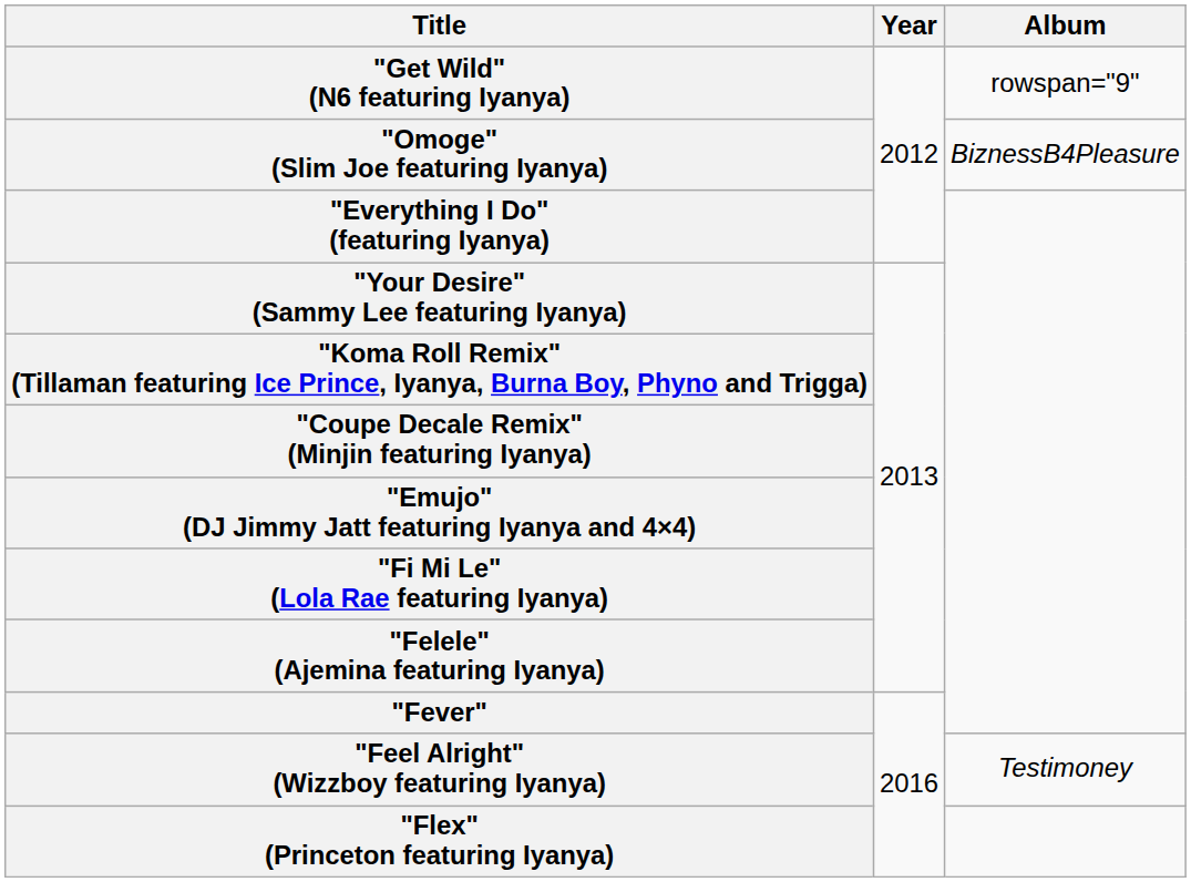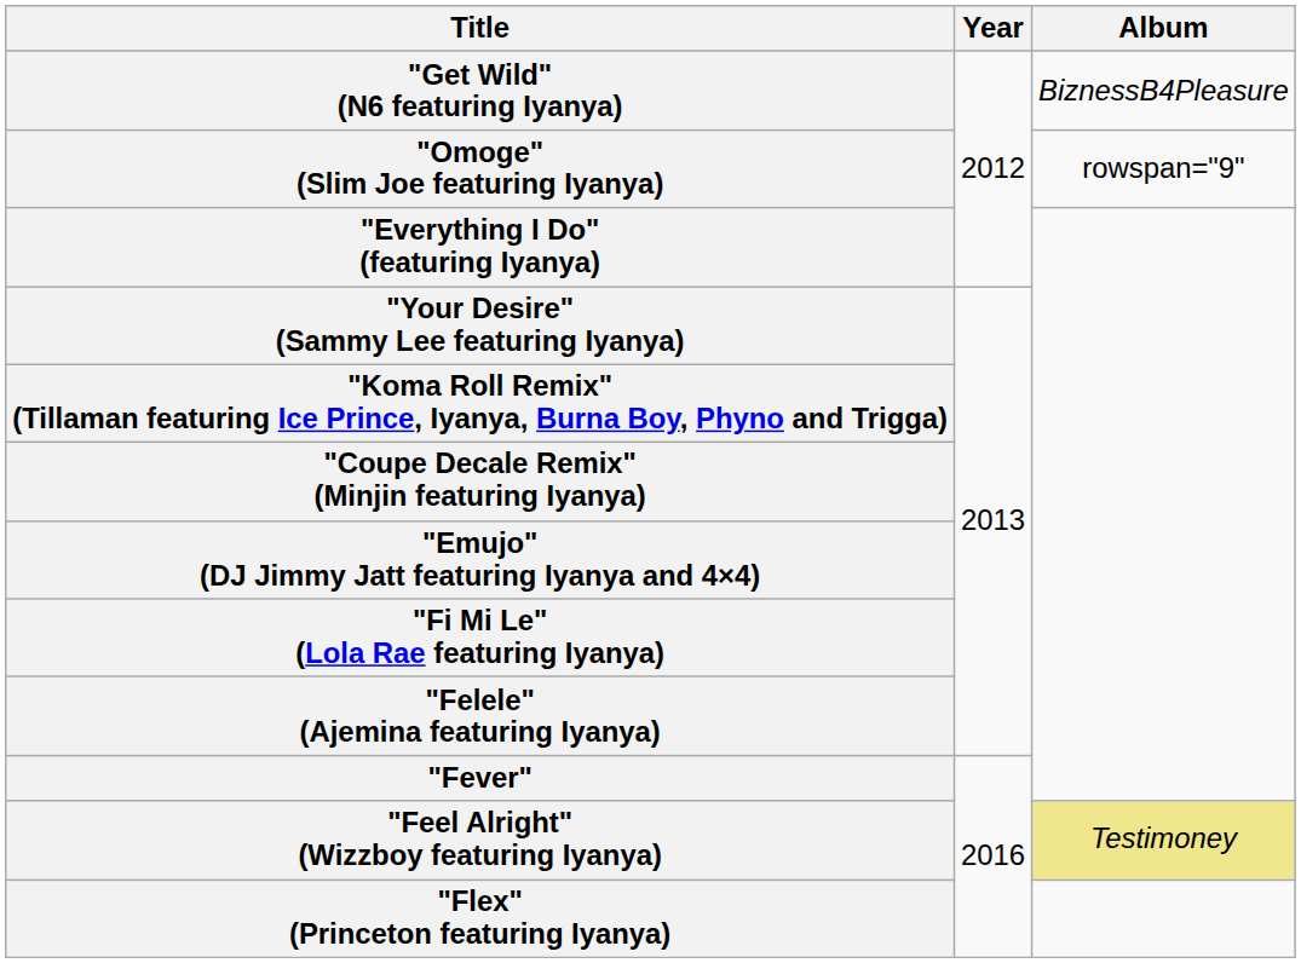"Get Wild" (N6 featuring Iyanya) | Album: rowspan="9" -> BiznessB4Pleasure
"Omoge" (Slim Joe featuring Iyanya) | Album: BiznessB4Pleasure -> rowspan="9"
"Feel Alright" (Wizzboy featuring Iyanya) | Album: no background -> khaki background
